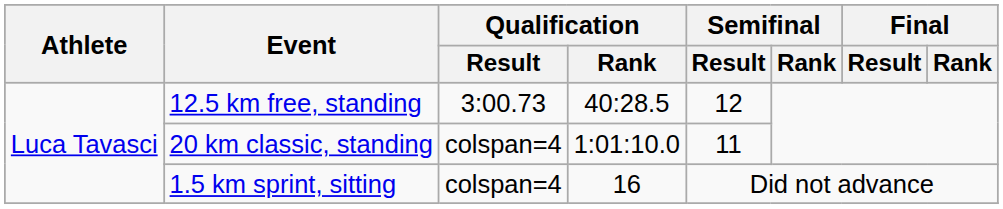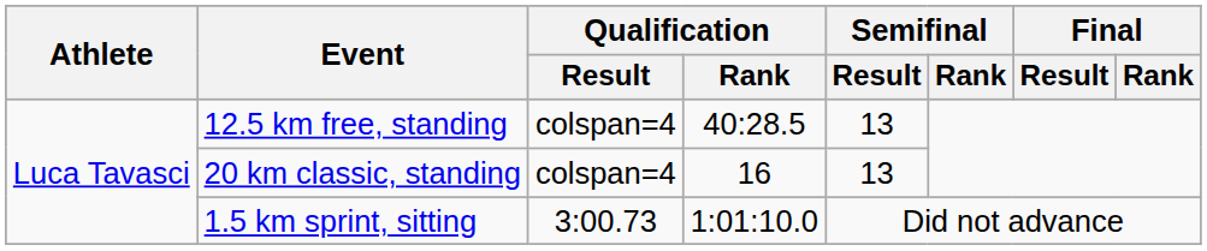12.5 km free, standing | Qualification / Result: 3:00.73 -> colspan=4
12.5 km free, standing | Semifinal / Result: 12 -> 13
20 km classic, standing | Qualification / Rank: 1:01:10.0 -> 16
20 km classic, standing | Semifinal / Result: 11 -> 13
1.5 km sprint, sitting | Qualification / Result: colspan=4 -> 3:00.73
1.5 km sprint, sitting | Qualification / Rank: 16 -> 1:01:10.0
